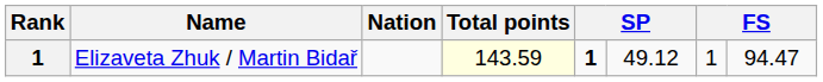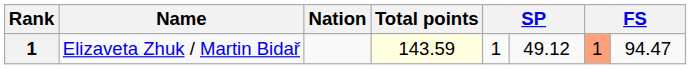Elizaveta Zhuk / Martin Bidař | column 5: bold -> normal
Elizaveta Zhuk / Martin Bidař | column 7: no background -> lightsalmon background
